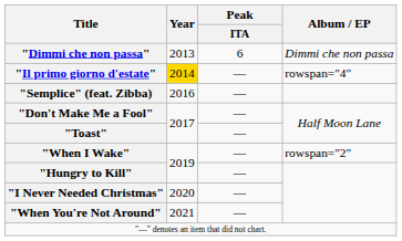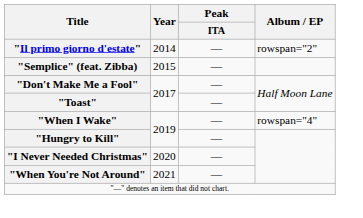- row: "Dimmi che non passa" | 2013 | 6 | Dimmi che non passa
"Il primo giorno d'estate" | Year: gold background -> no background
"Il primo giorno d'estate" | Album / EP: rowspan="4" -> rowspan="2"
"Semplice" (feat. Zibba) | Year: 2016 -> 2015
"When I Wake" | Album / EP: rowspan="2" -> rowspan="4"
